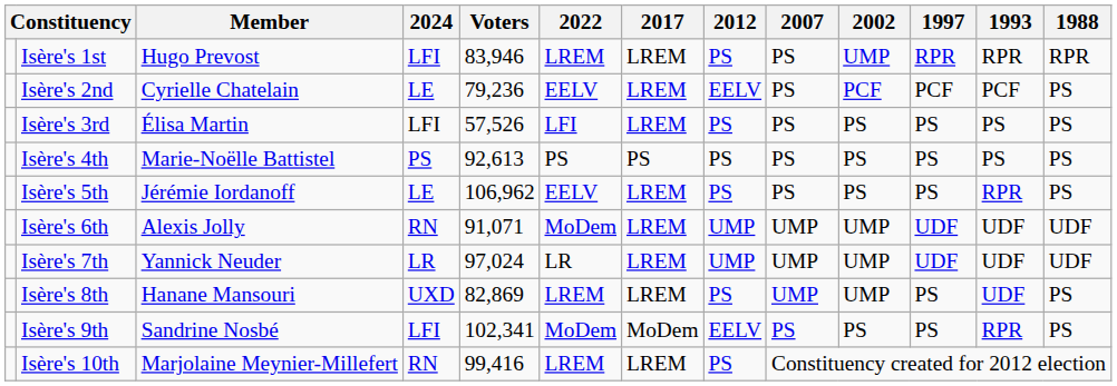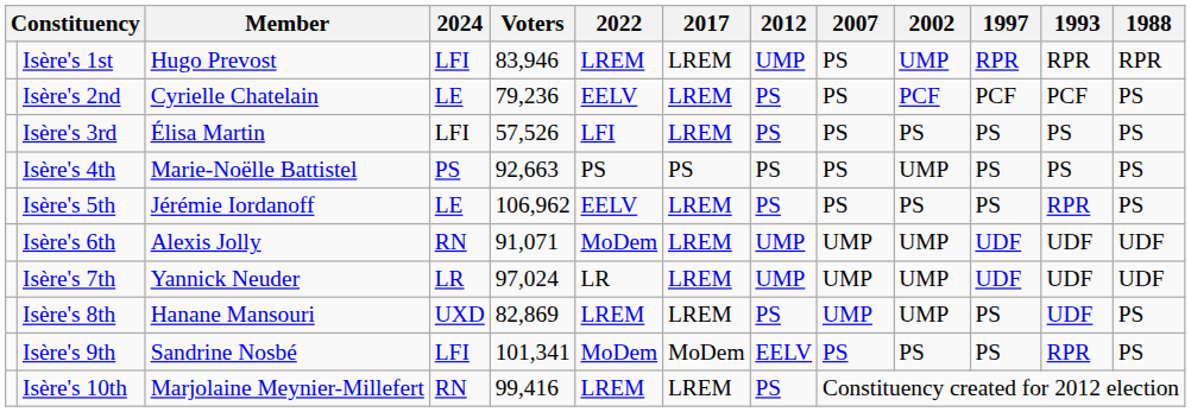Isère's 1st | 2012: PS -> UMP
Isère's 2nd | 2012: EELV -> PS
Isère's 4th | Voters: 92,613 -> 92,663
Isère's 4th | 2002: PS -> UMP
Isère's 9th | Voters: 102,341 -> 101,341
